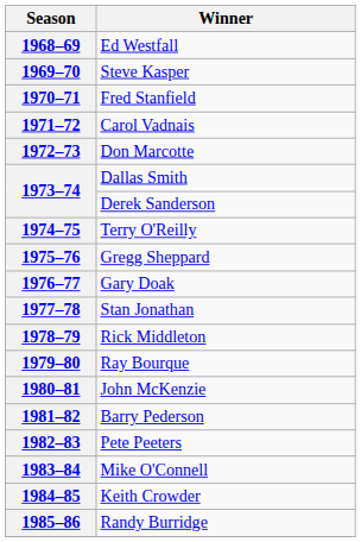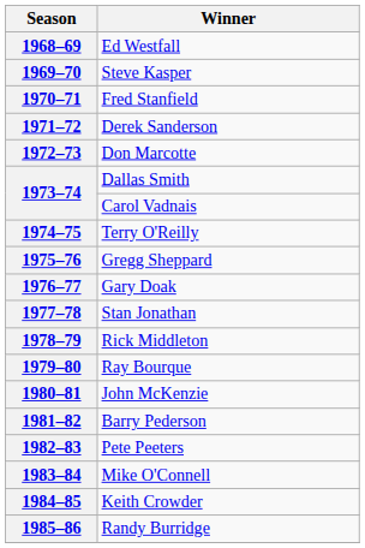row 5 | Winner: Carol Vadnais -> Derek Sanderson
row 8 | Winner: Derek Sanderson -> Carol Vadnais
